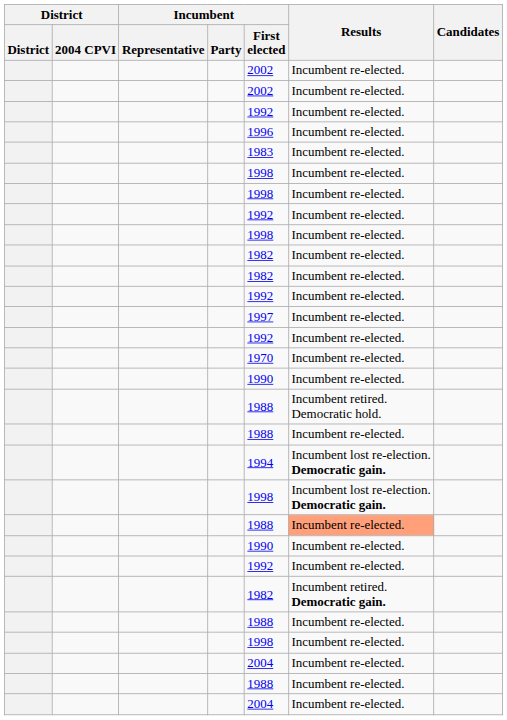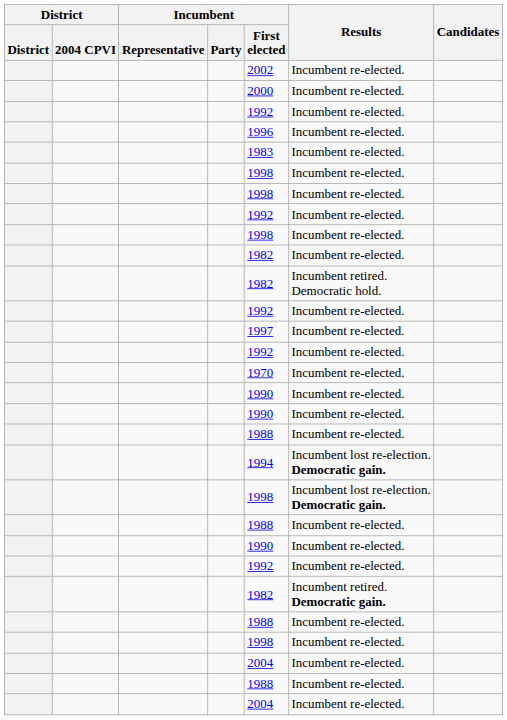row 4 | Incumbent / First elected: 2002 -> 2000
row 13 | Results: Incumbent re-elected. -> Incumbent retired. Democratic hold.
row 19 | Incumbent / First elected: 1988 -> 1990
row 19 | Results: Incumbent retired. Democratic hold. -> Incumbent re-elected.
row 23 | Results: lightsalmon background -> no background
